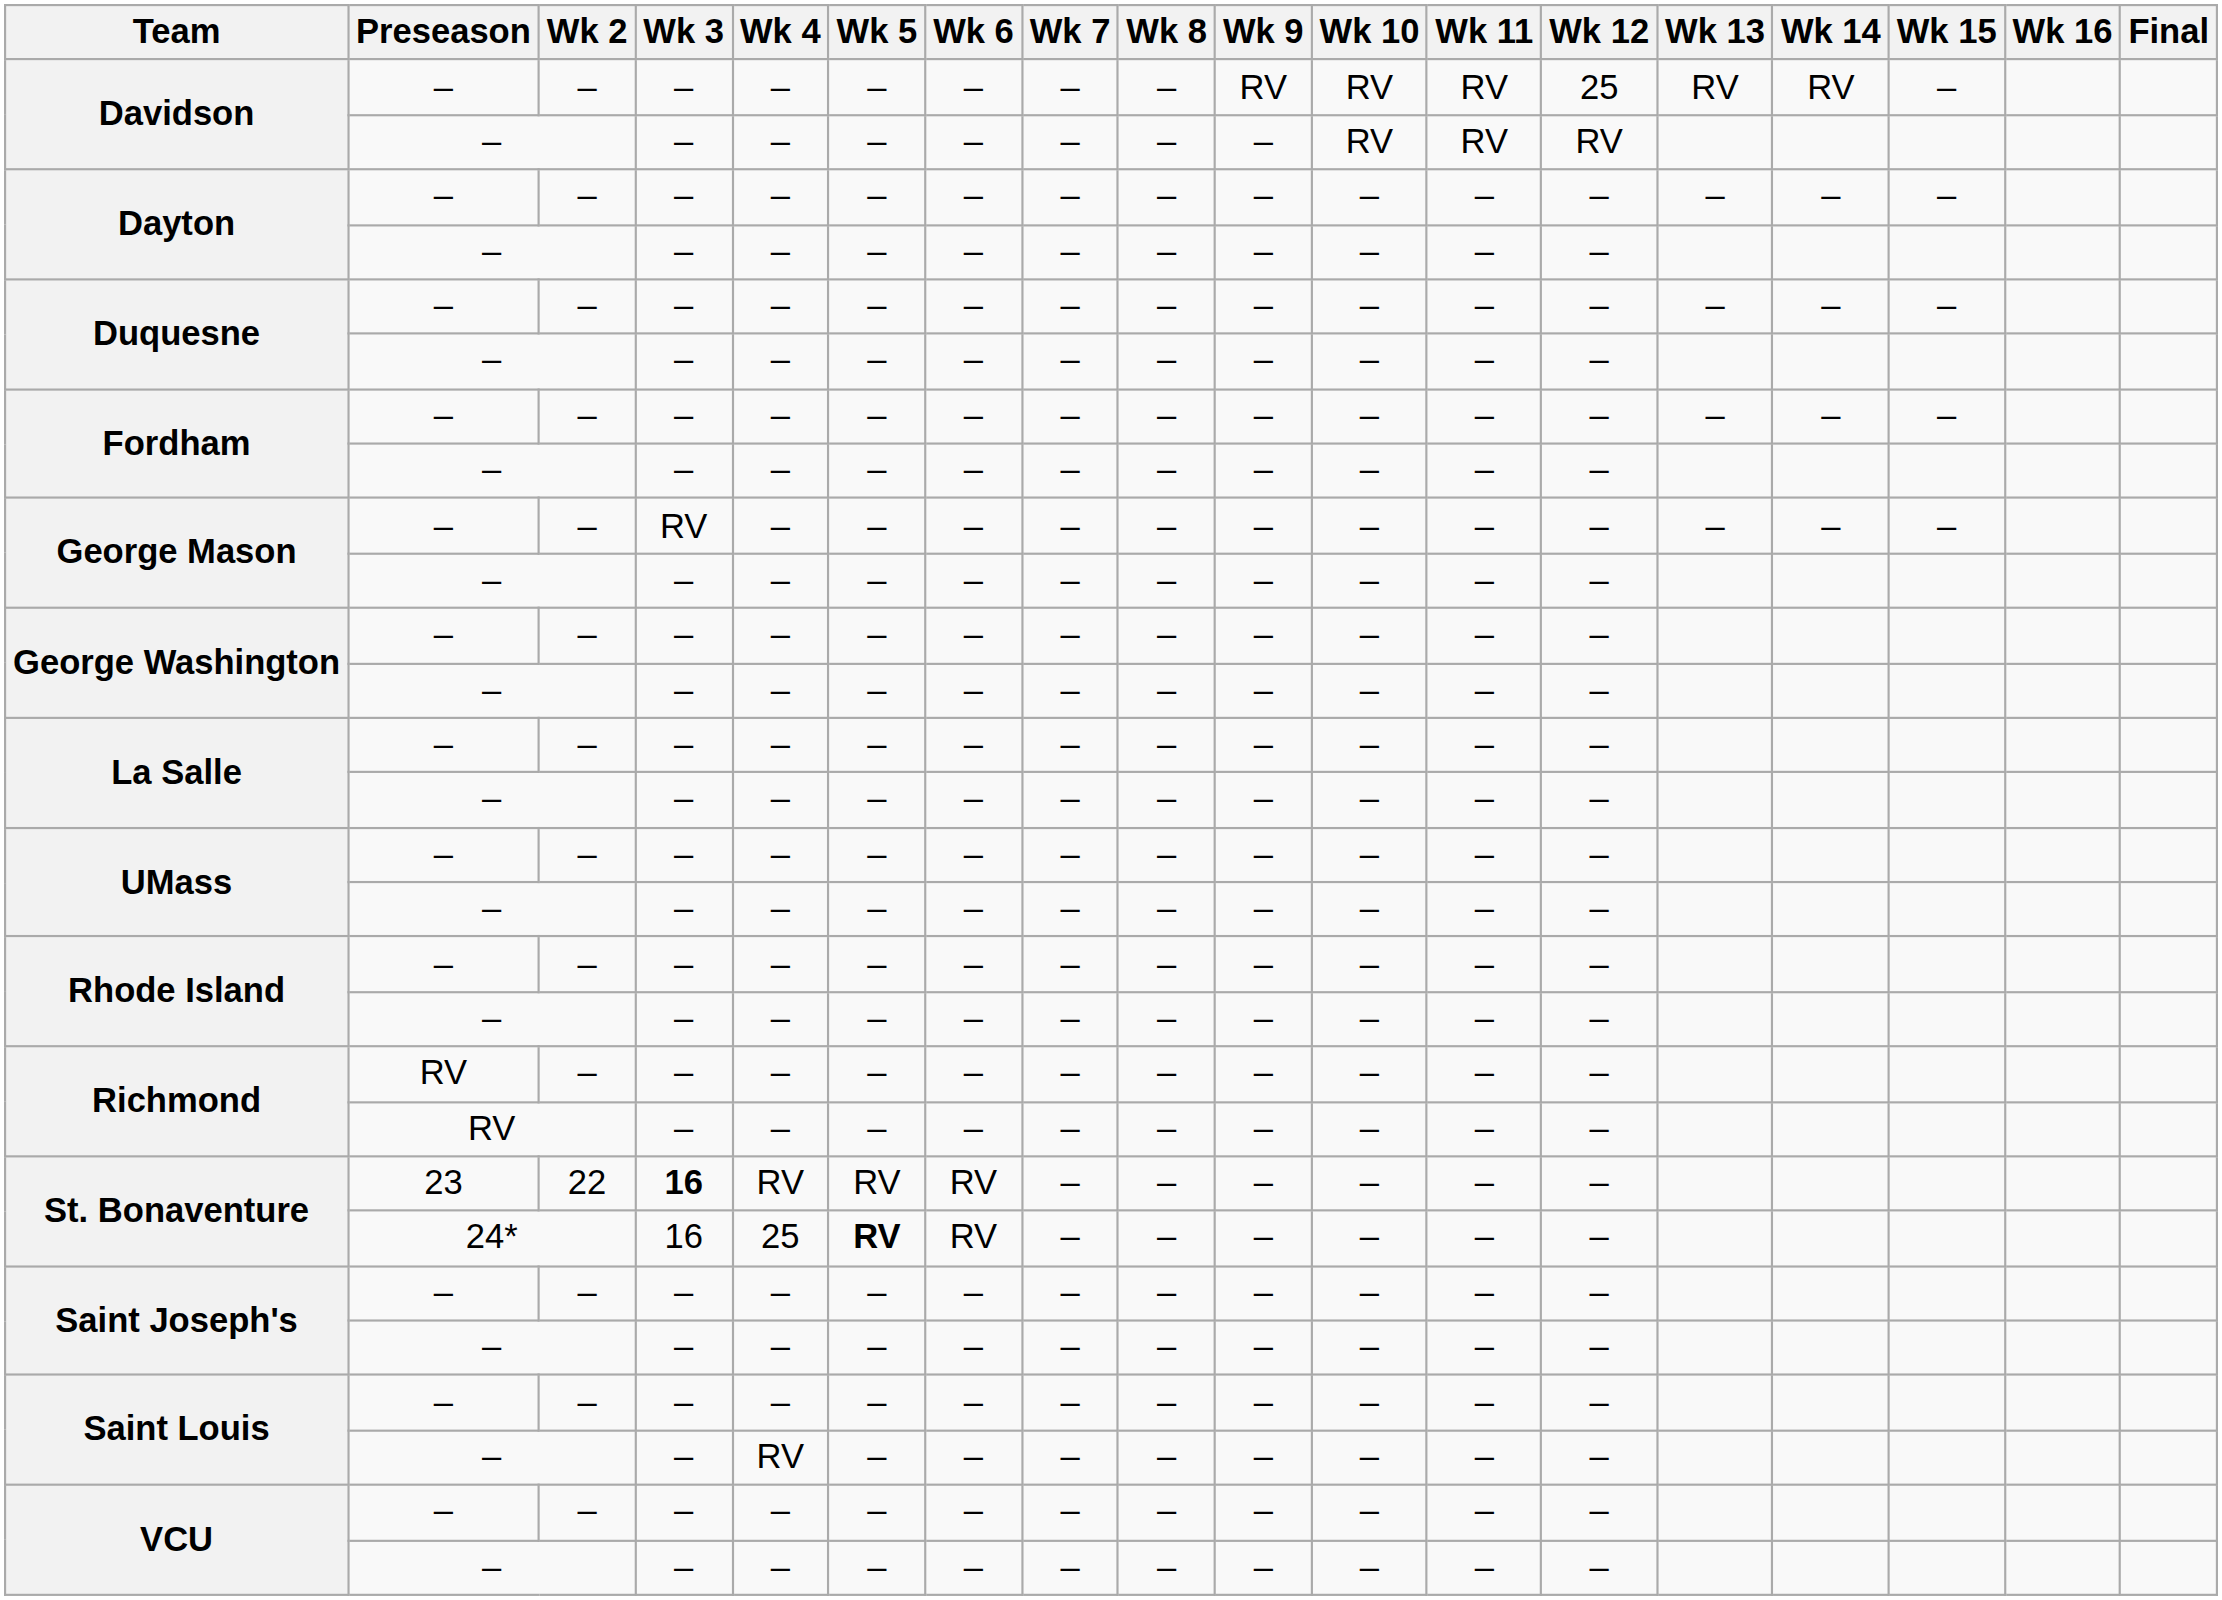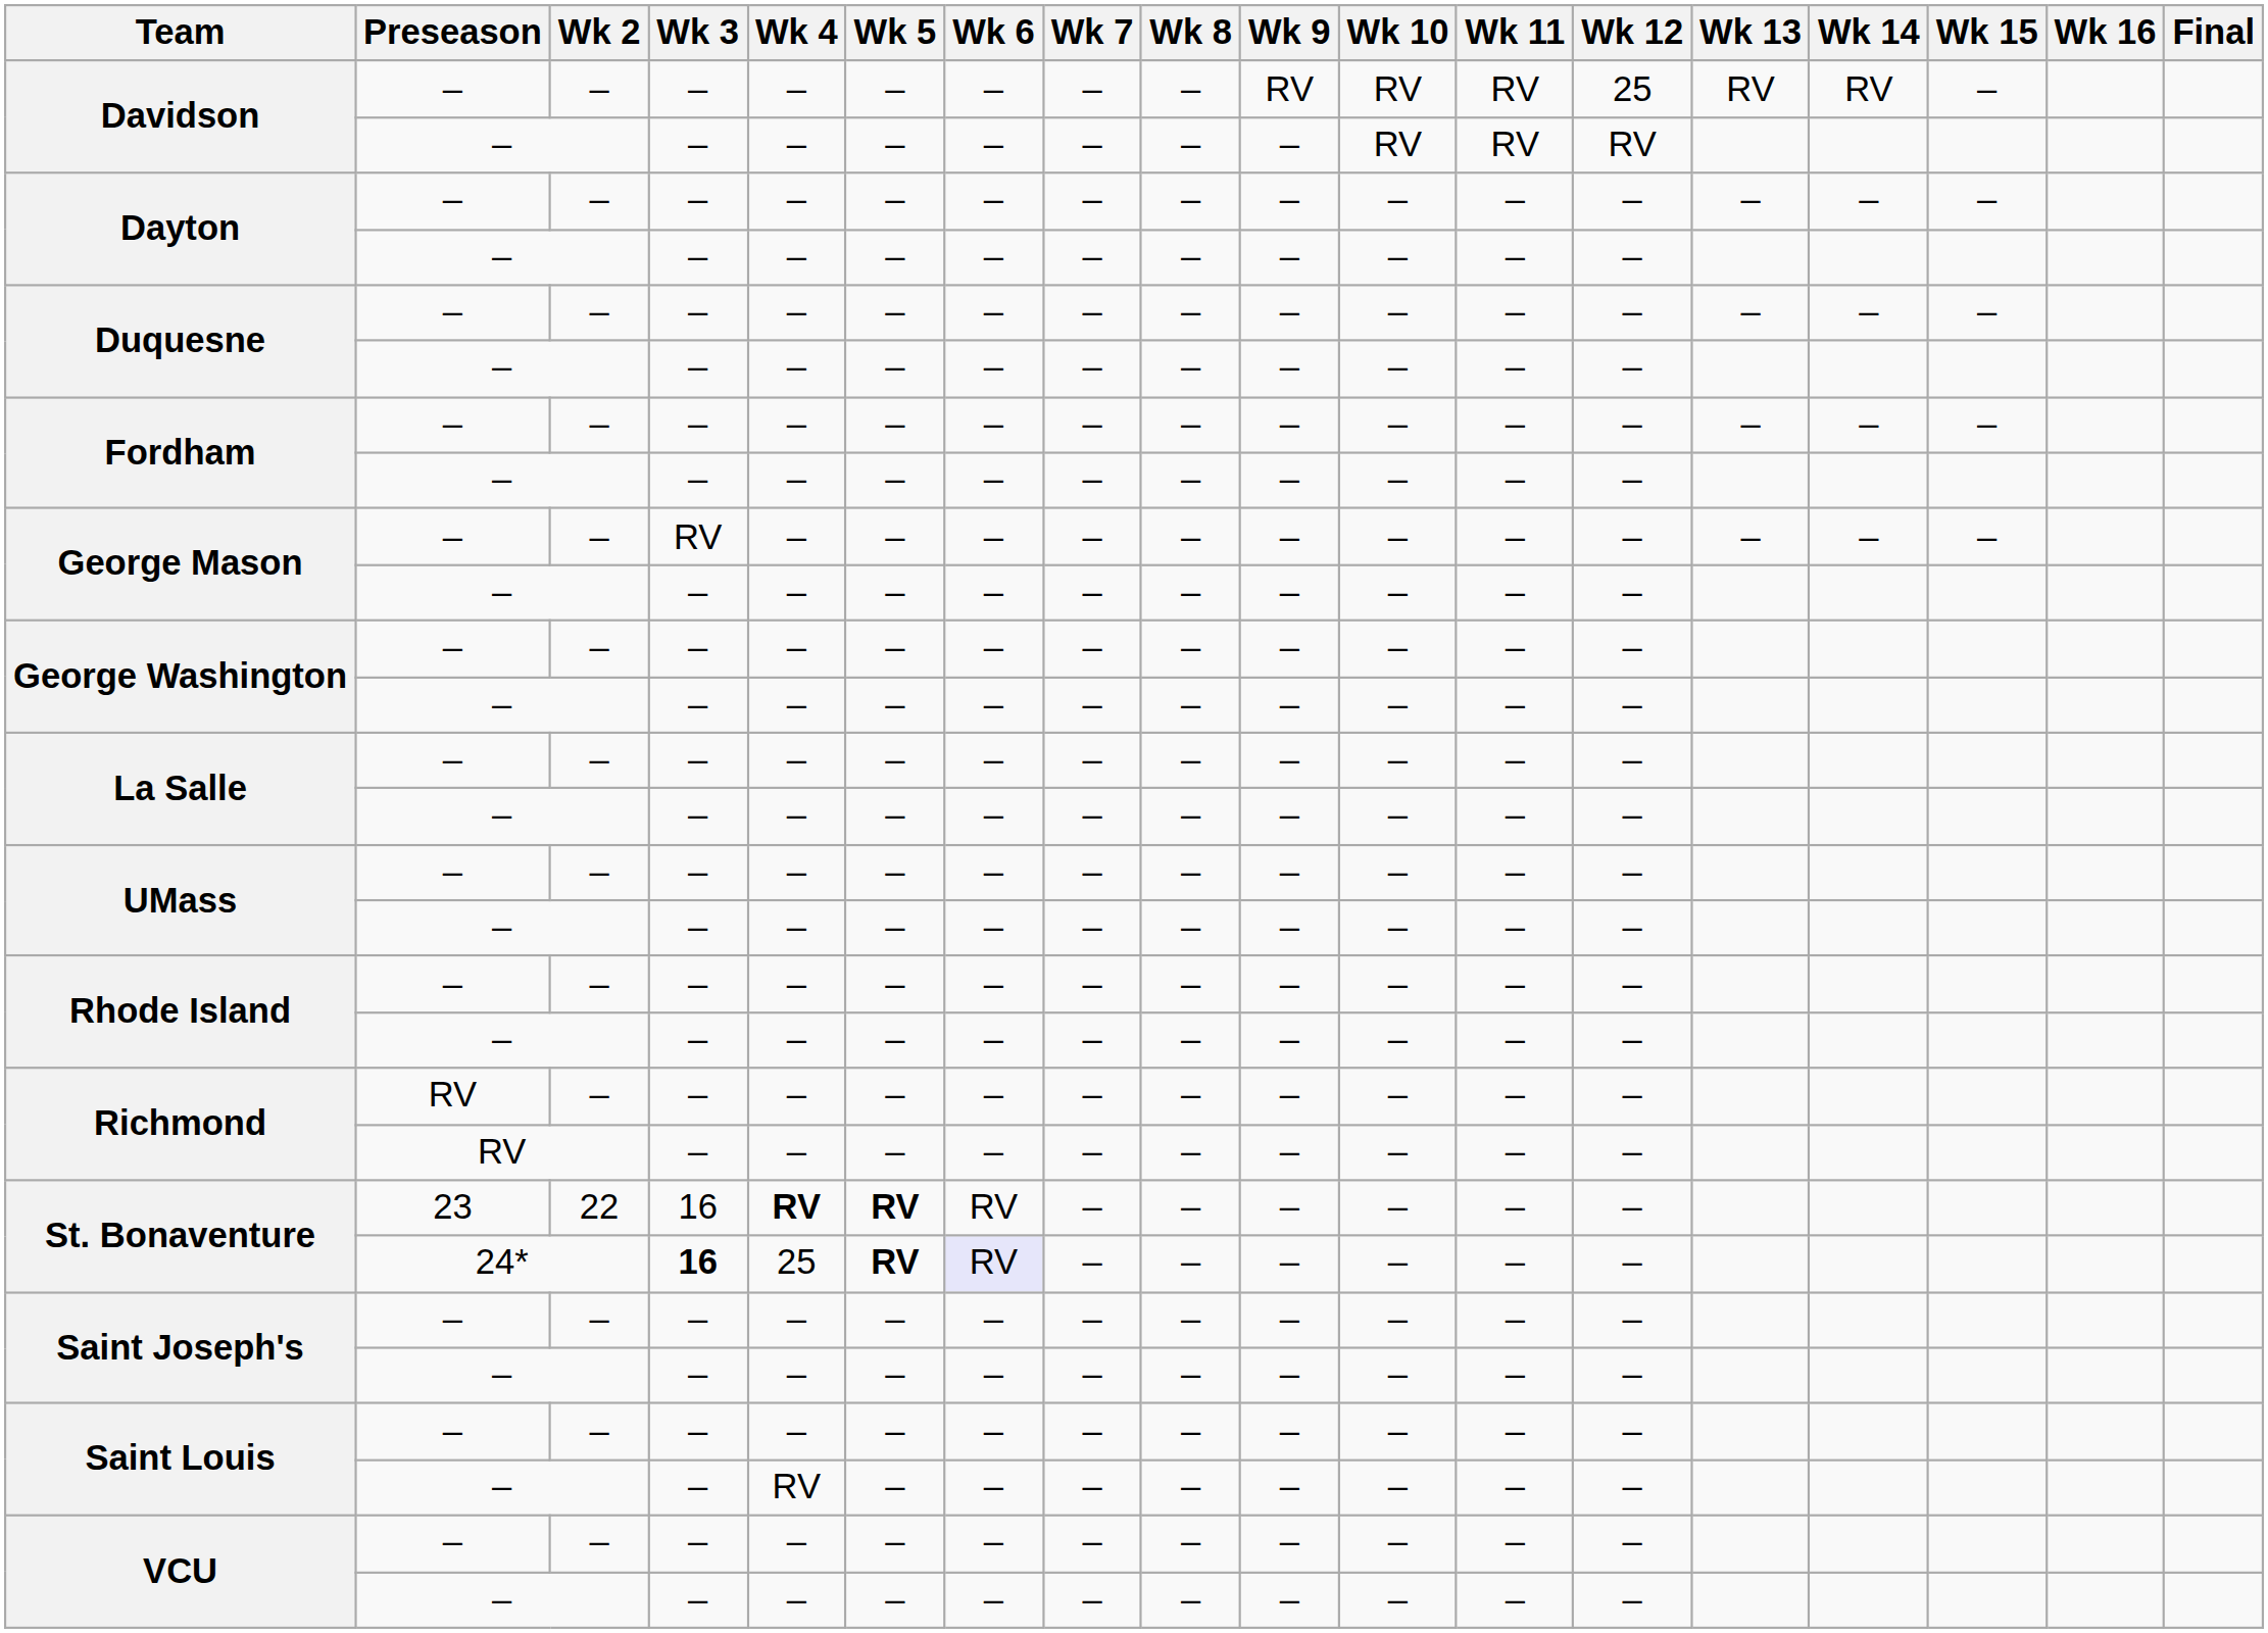St. Bonaventure / 22 | Wk 3: bold -> normal
St. Bonaventure / 22 | Wk 4: normal -> bold
St. Bonaventure / 22 | Wk 5: normal -> bold
St. Bonaventure / 24* | Wk 3: normal -> bold
St. Bonaventure / 24* | Wk 6: no background -> lavender background
